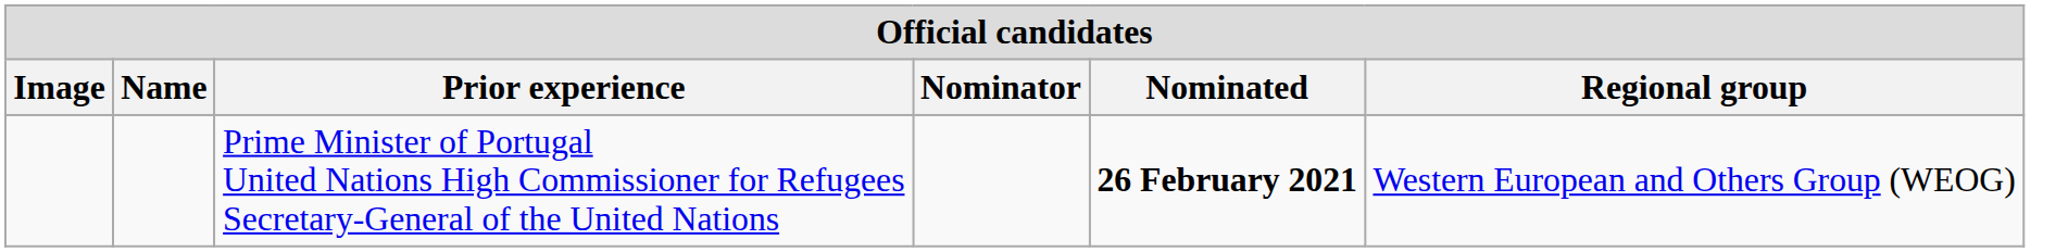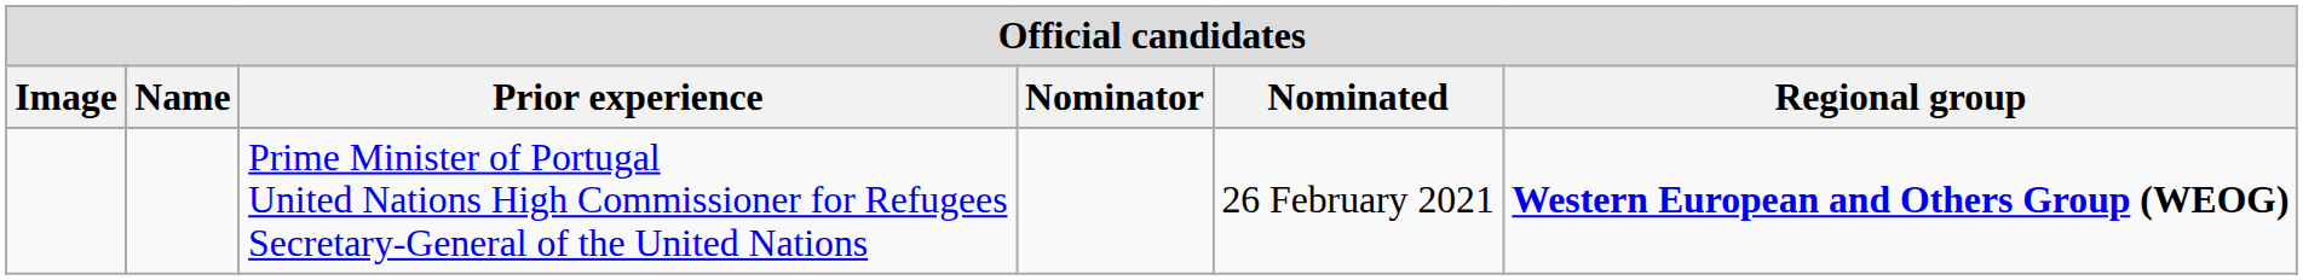row 3 | Nominated: bold -> normal
row 3 | Regional group: normal -> bold
